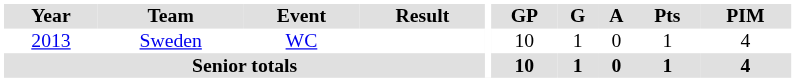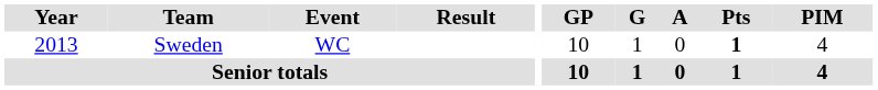Sweden | Pts: normal -> bold
